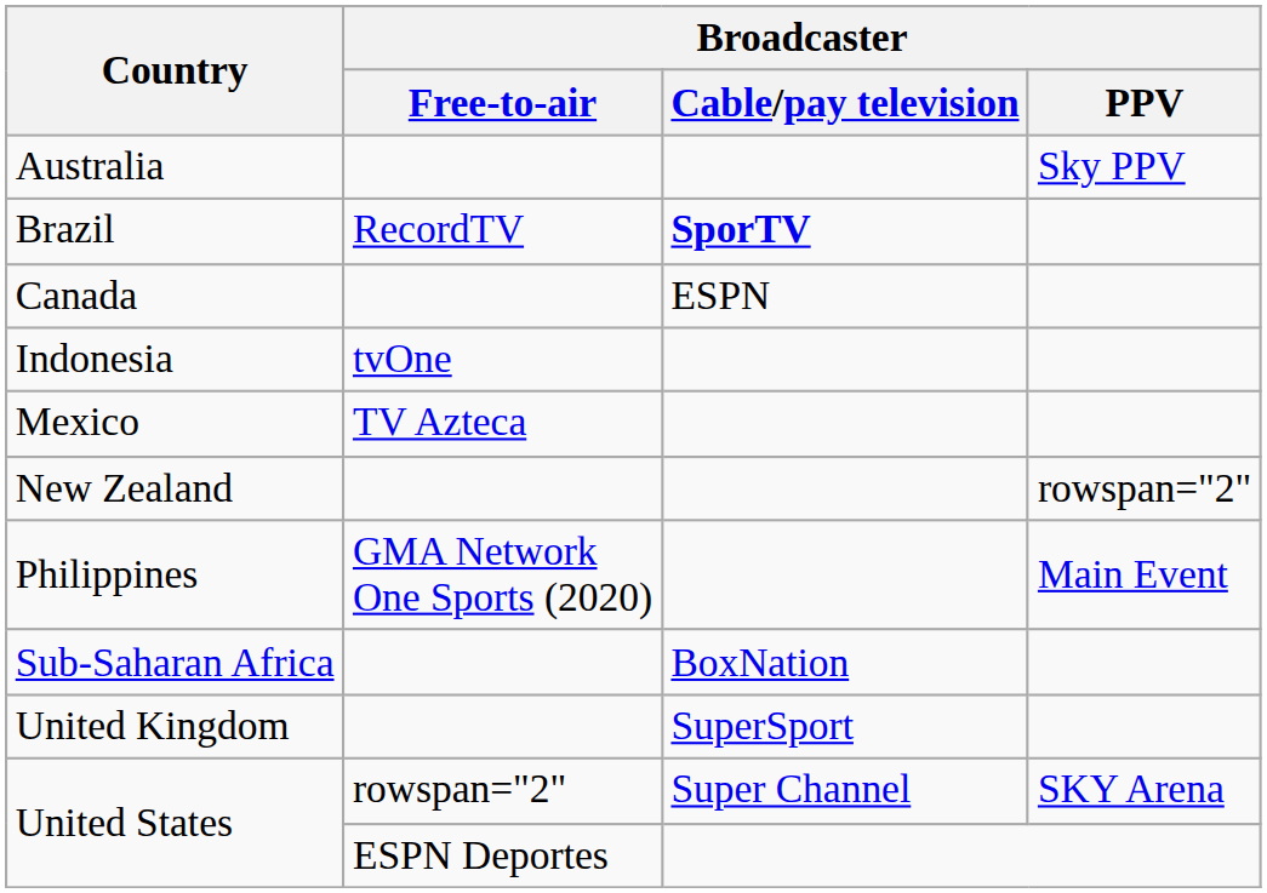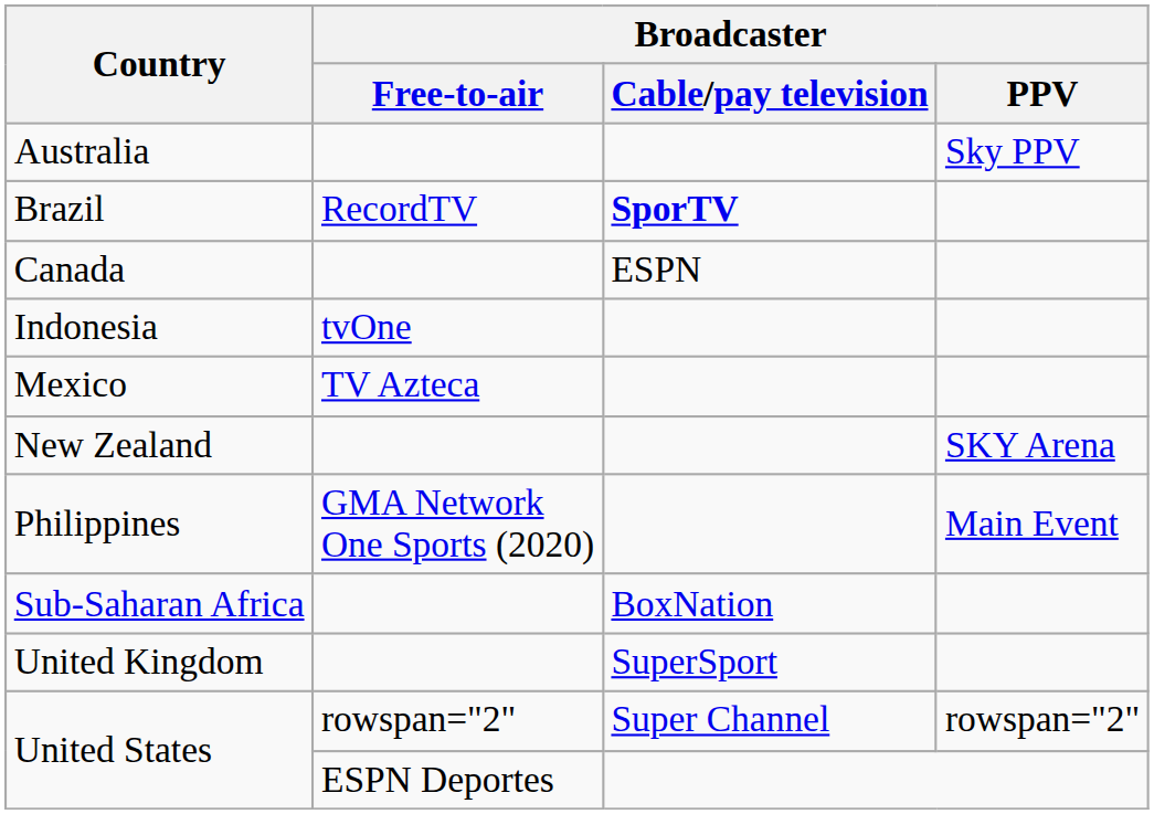New Zealand | Broadcaster / PPV: rowspan="2" -> SKY Arena
United States / rowspan="2" | Broadcaster / PPV: SKY Arena -> rowspan="2"
